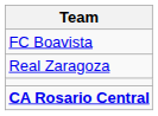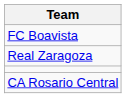row 5 | column 1: bold -> normal
